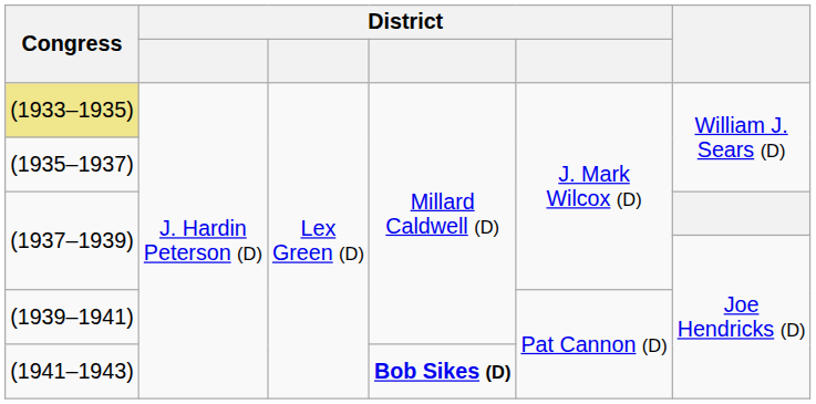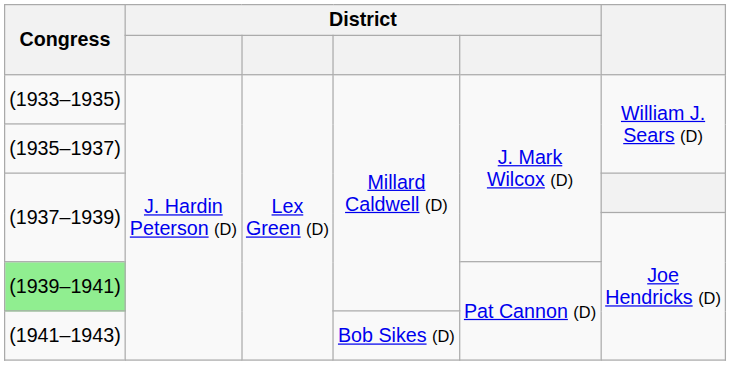(1933–1935) | Congress: khaki background -> no background
(1939–1941) | Congress: no background -> lightgreen background
(1941–1943) | column 4: bold -> normal
